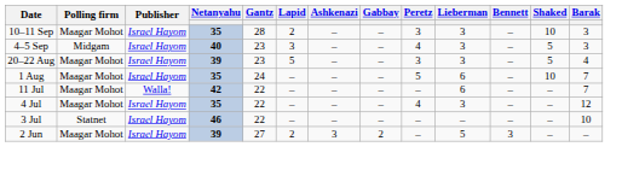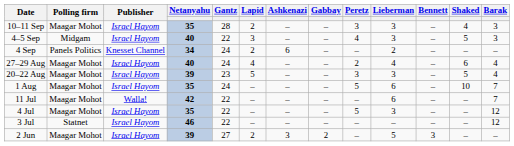10–11 Sep | Shaked: 10 -> 4
4–5 Sep | Gantz: 23 -> 22
+ row: 4 Sep | Panels Politics | Knesset Channel | 34 | 24 | 2 | 6 | – | – | 2 | – | – | –
+ row: 27–29 Aug | Maagar Mohot | Israel Hayom | 40 | 24 | 4 | – | – | 2 | 4 | – | 6 | 4
4 Jul | Peretz: 4 -> 5
3 Jul | Barak: 10 -> 12
